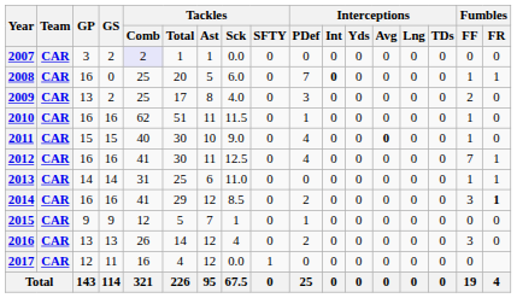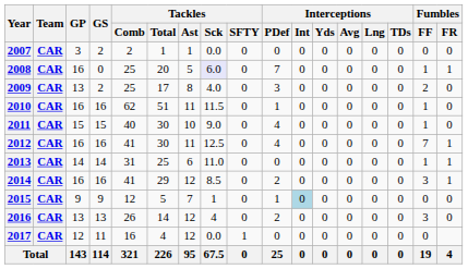2007 | Tackles / Comb: lavender background -> no background
2008 | Tackles / Sck: no background -> lavender background
2008 | Interceptions / Int: bold -> normal
2011 | Interceptions / Avg: bold -> normal
2014 | Fumbles / FR: bold -> normal
2015 | Interceptions / Int: no background -> lightblue background
